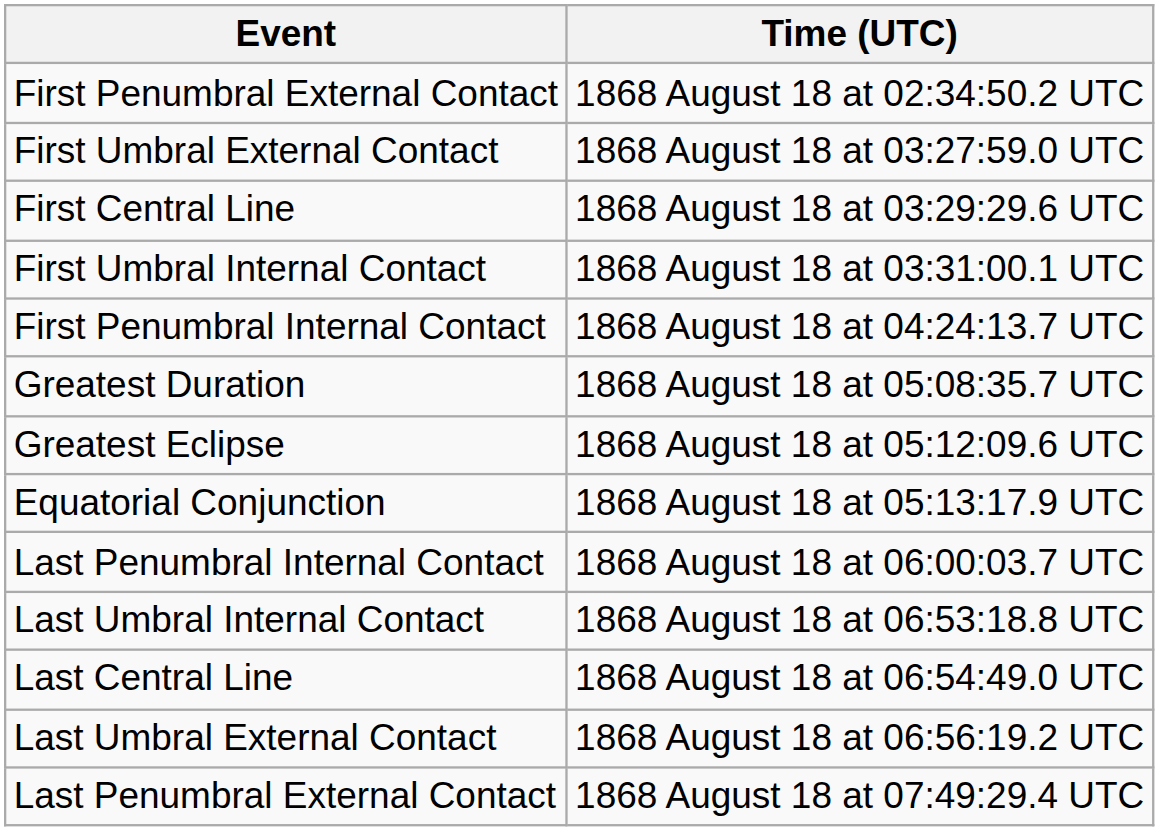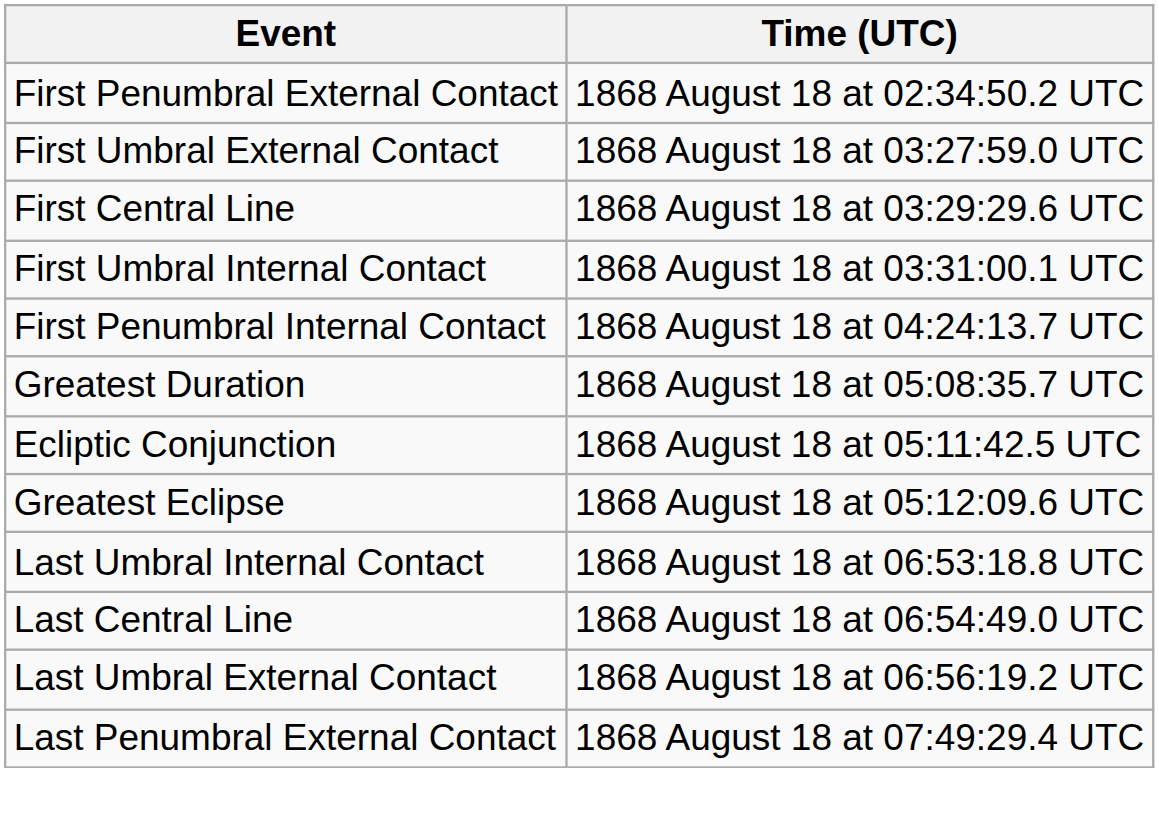+ row: Ecliptic Conjunction | 1868 August 18 at 05:11:42.5 UTC
- row: Equatorial Conjunction | 1868 August 18 at 05:13:17.9 UTC
- row: Last Penumbral Internal Contact | 1868 August 18 at 06:00:03.7 UTC
